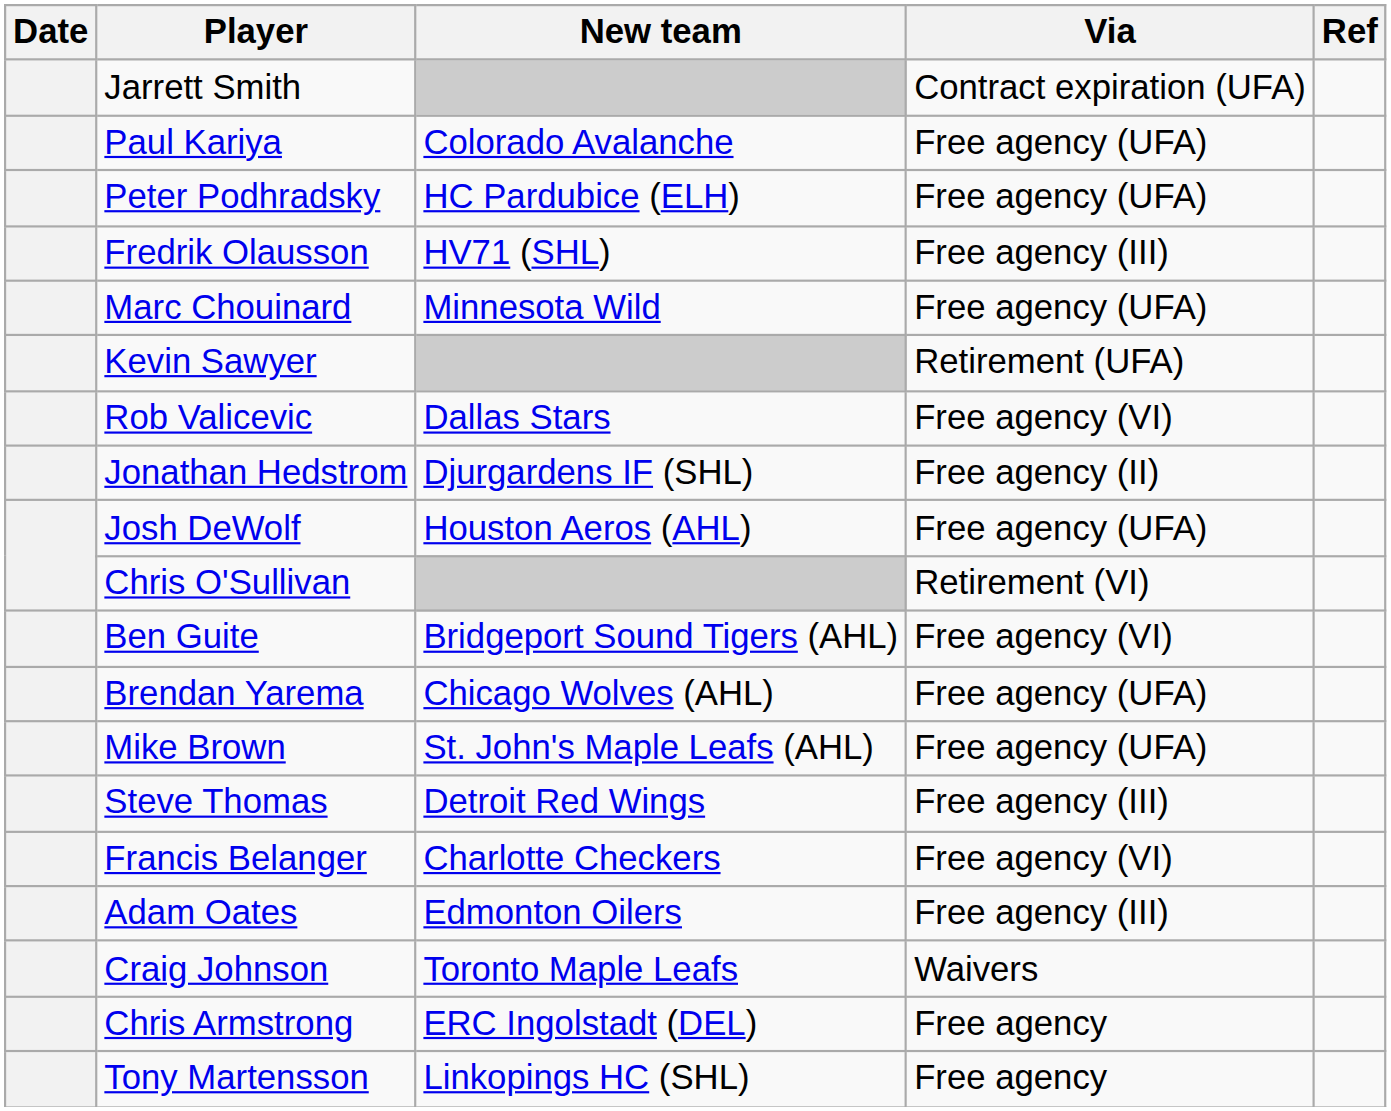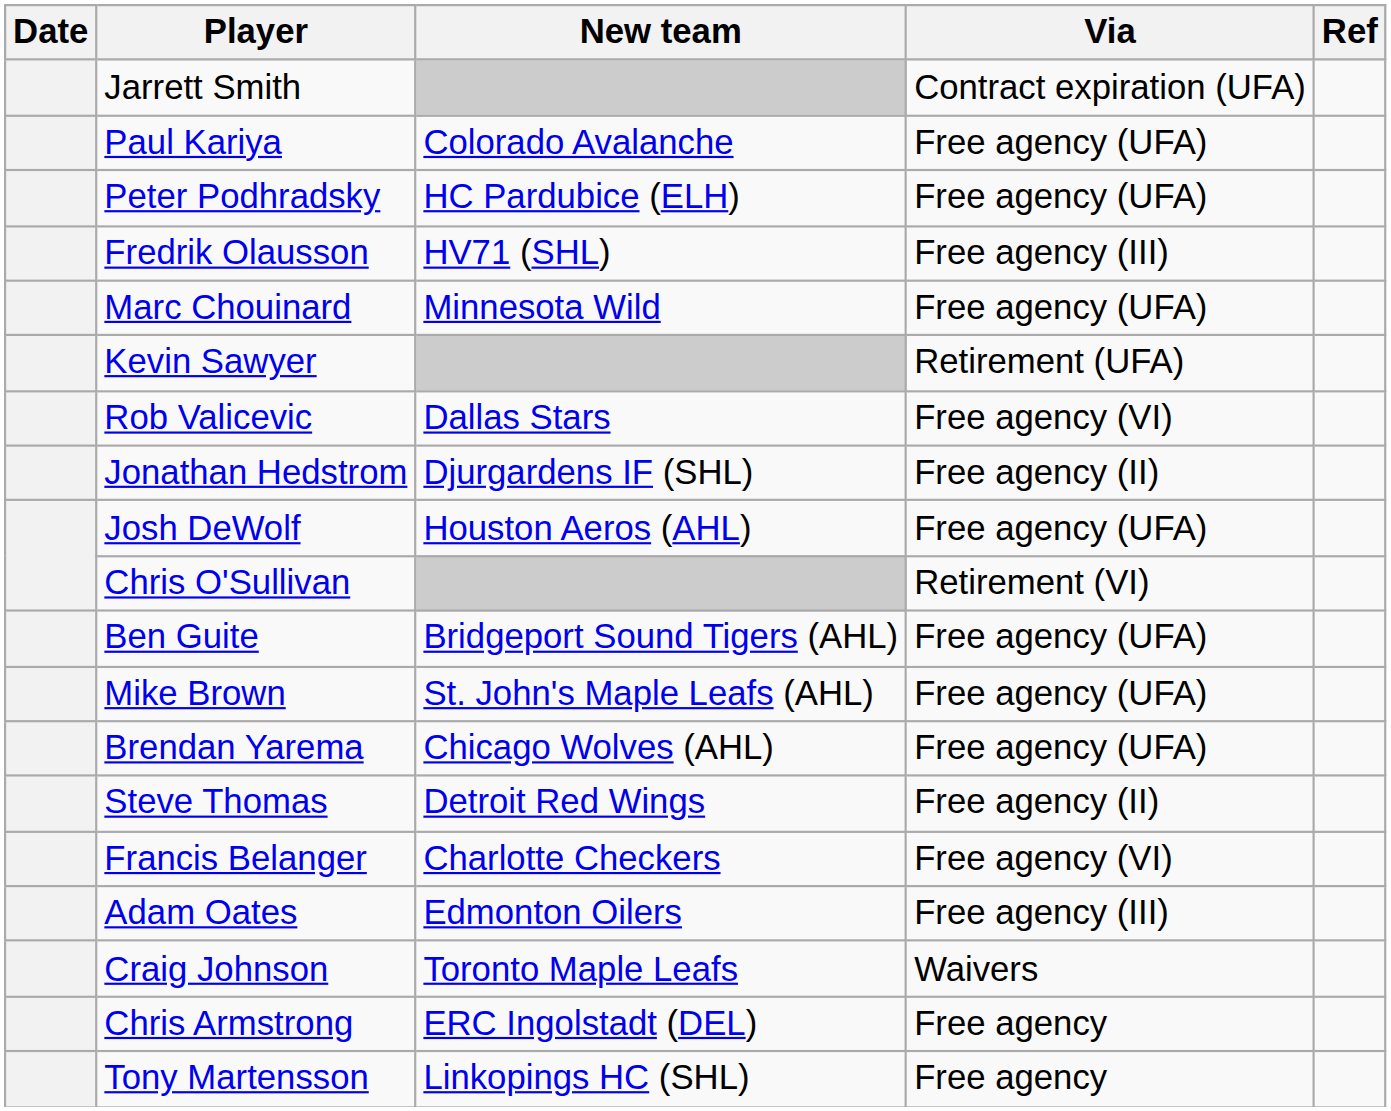Ben Guite | Via: Free agency (VI) -> Free agency (UFA)
rows swapped: Brendan Yarema <-> Mike Brown
Steve Thomas | Via: Free agency (III) -> Free agency (II)
